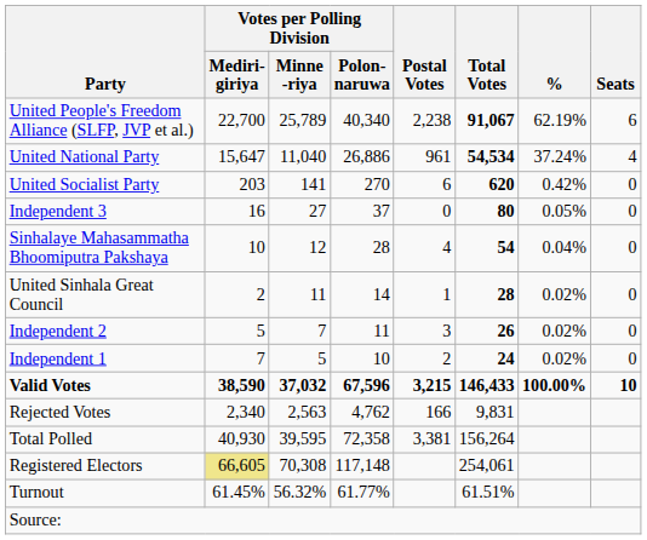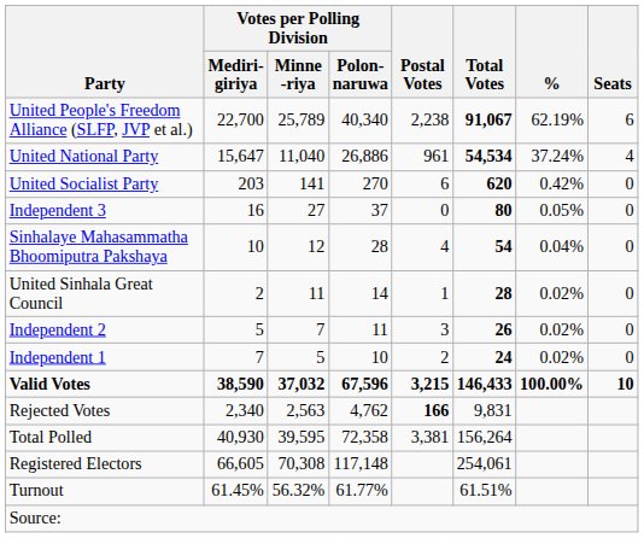Rejected Votes | Postal Votes: normal -> bold
Registered Electors | Votes per Polling Division / Mediri- giriya: khaki background -> no background
